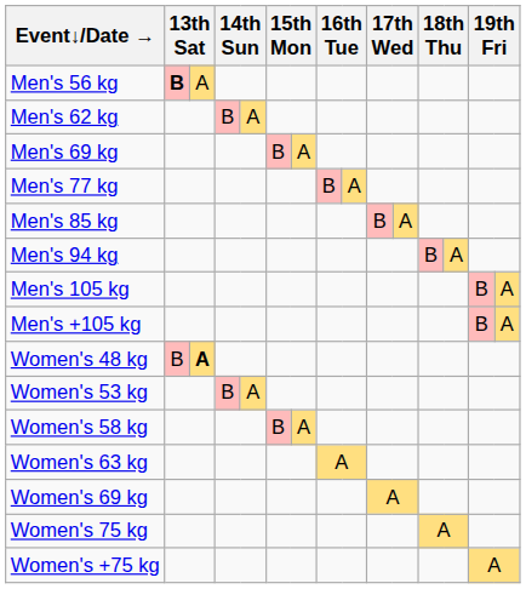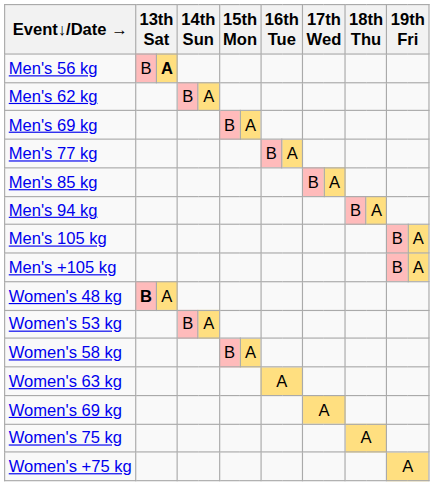Men's 56 kg | column 2: bold -> normal
Men's 56 kg | column 3: normal -> bold
Women's 48 kg | column 2: normal -> bold
Women's 48 kg | column 3: bold -> normal
